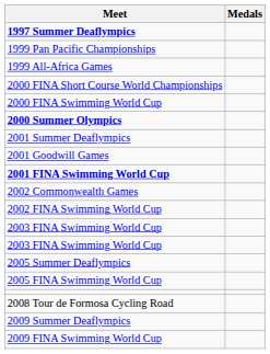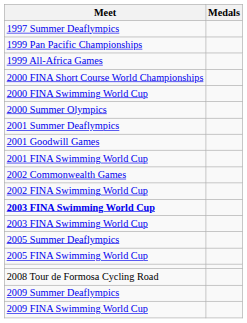row 2 | Meet: bold -> normal
row 7 | Meet: bold -> normal
row 10 | Meet: bold -> normal
row 13 | Meet: normal -> bold
